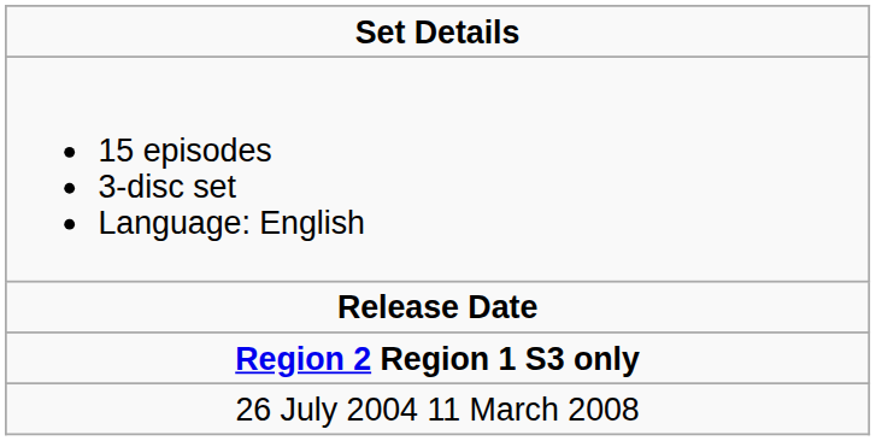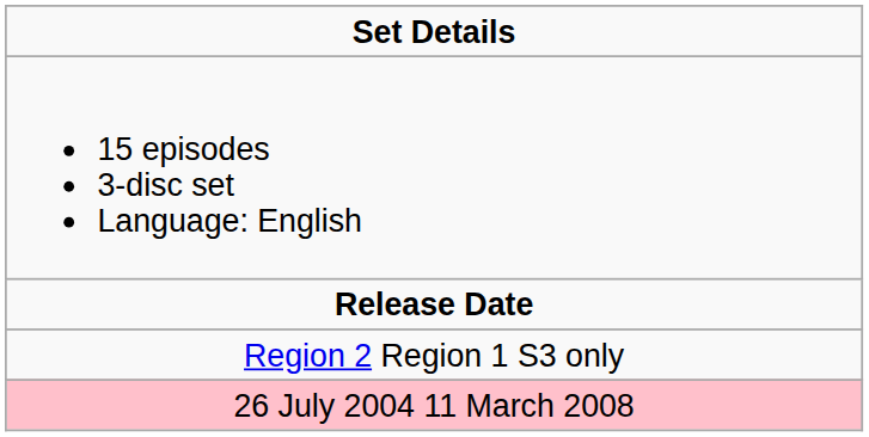Region 2 Region 1 S3 only | column 1: bold -> normal
26 July 2004 11 March 2008 | column 1: no background -> pink background
